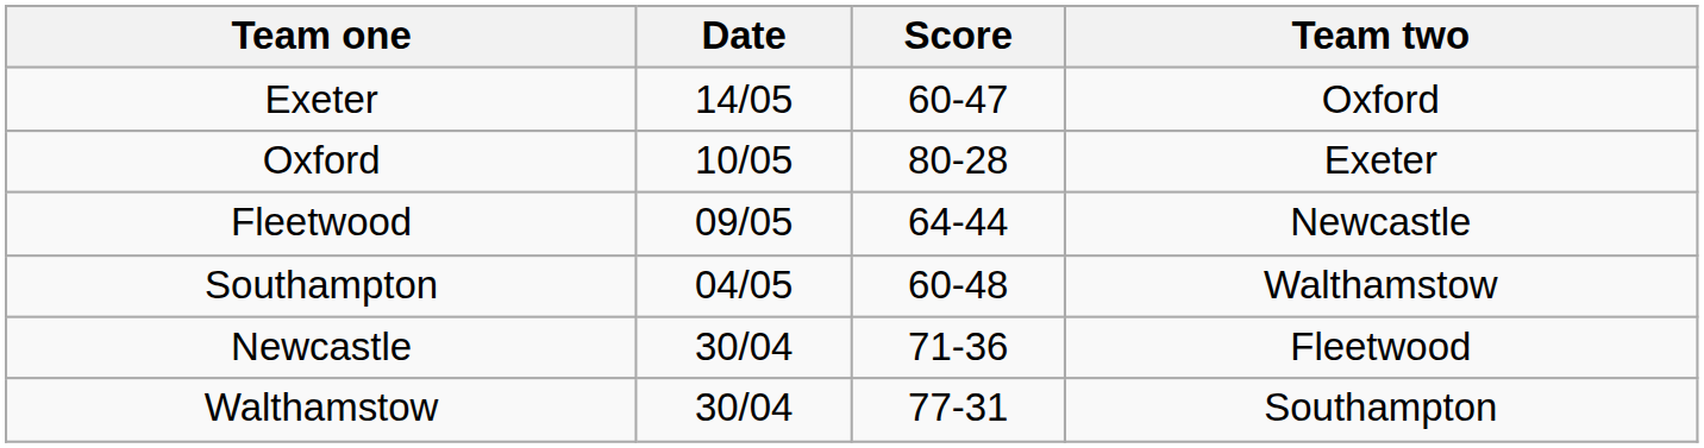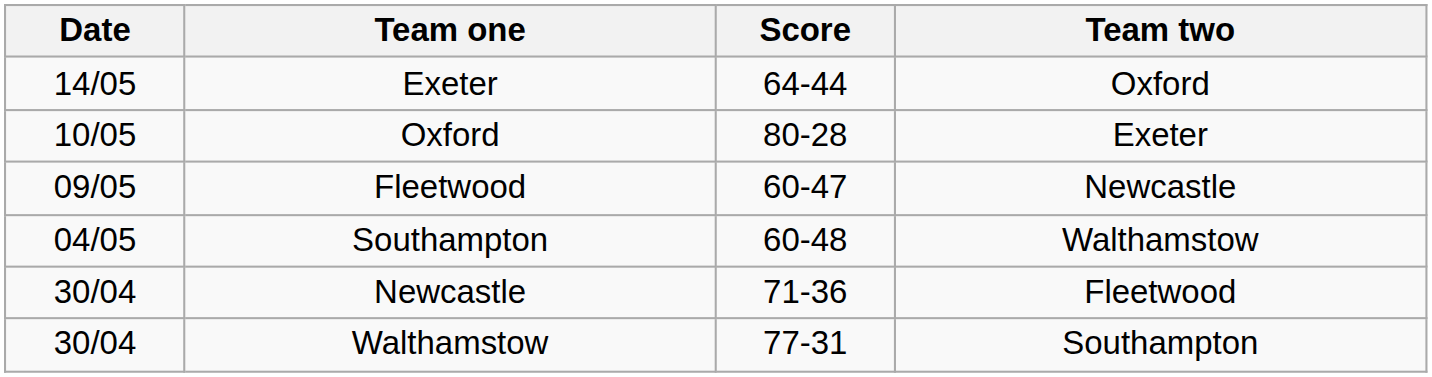columns swapped: Date <-> Team one
row 2 | Score: 60-47 -> 64-44
row 4 | Score: 64-44 -> 60-47
